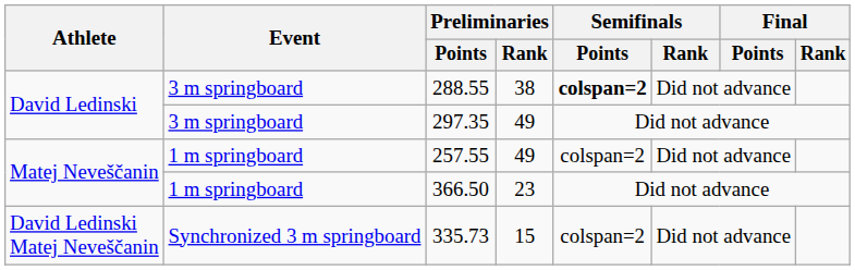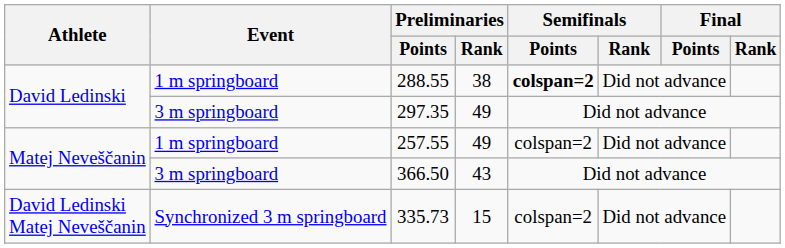288.55 | Event: 3 m springboard -> 1 m springboard
366.50 | Event: 1 m springboard -> 3 m springboard
366.50 | Preliminaries / Rank: 23 -> 43
